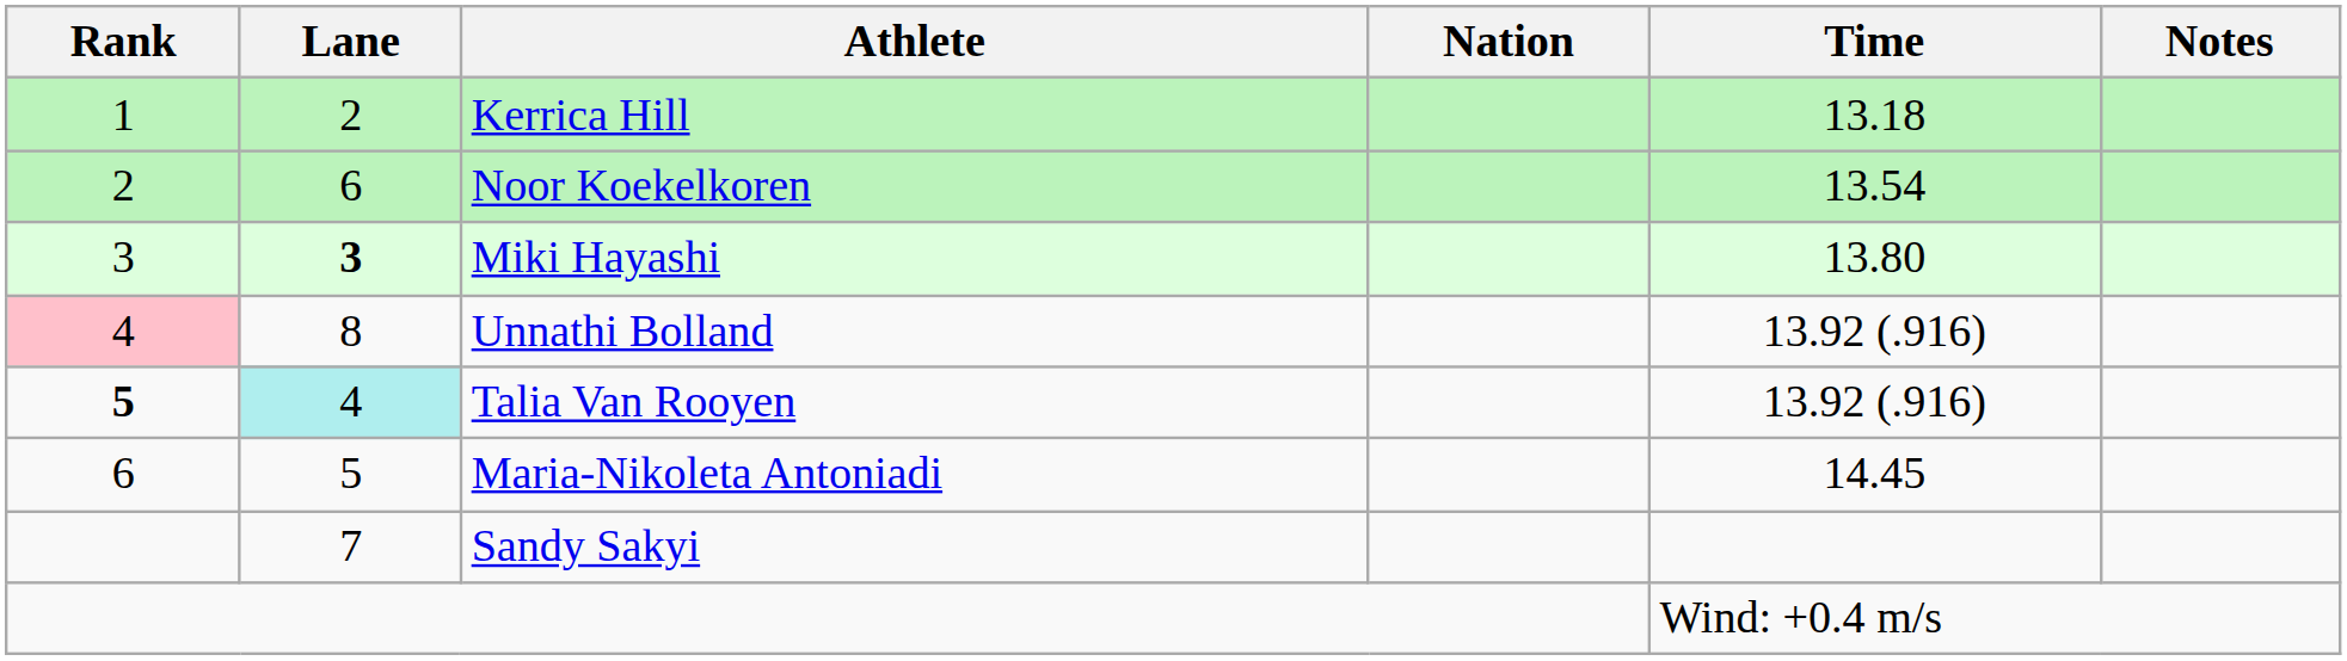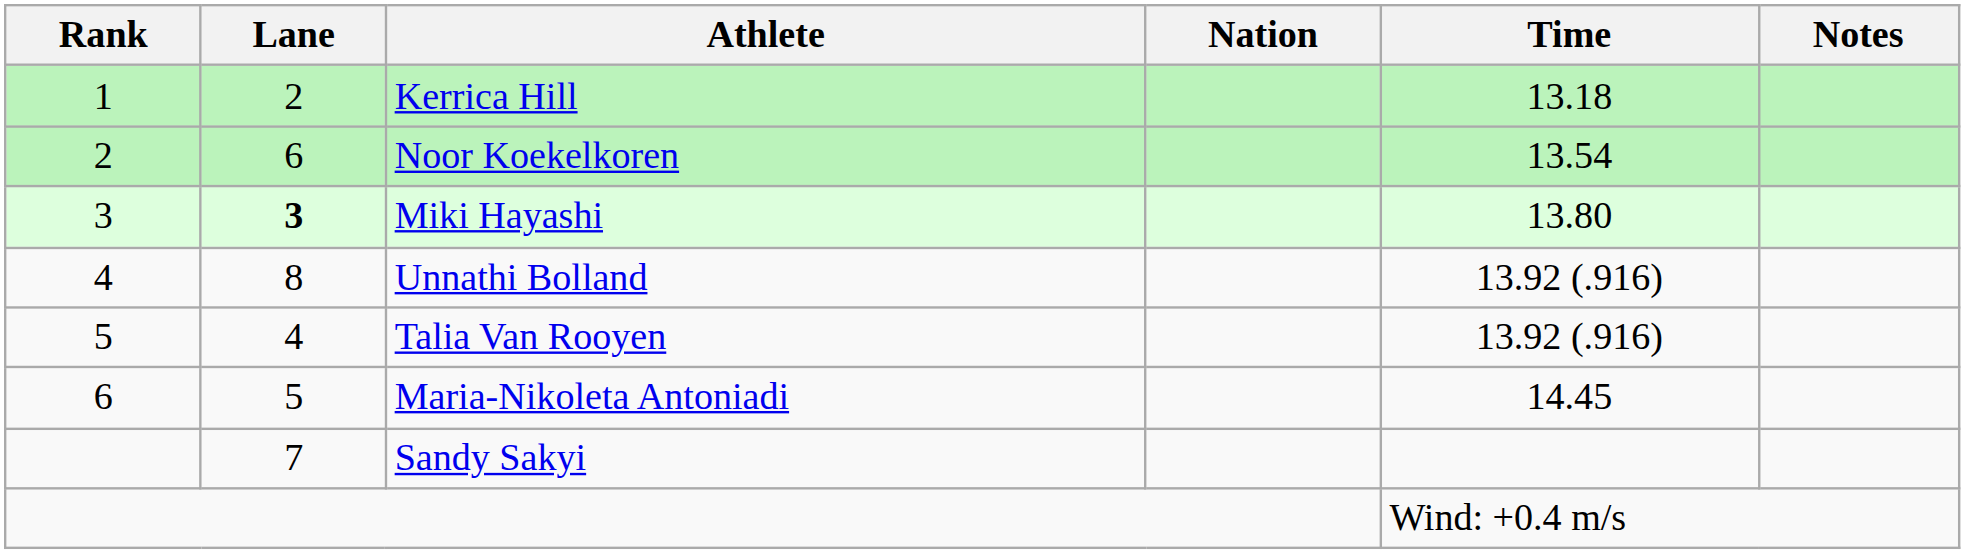Unnathi Bolland | Rank: pink background -> no background
Talia Van Rooyen | Rank: bold -> normal
Talia Van Rooyen | Lane: paleturquoise background -> no background
